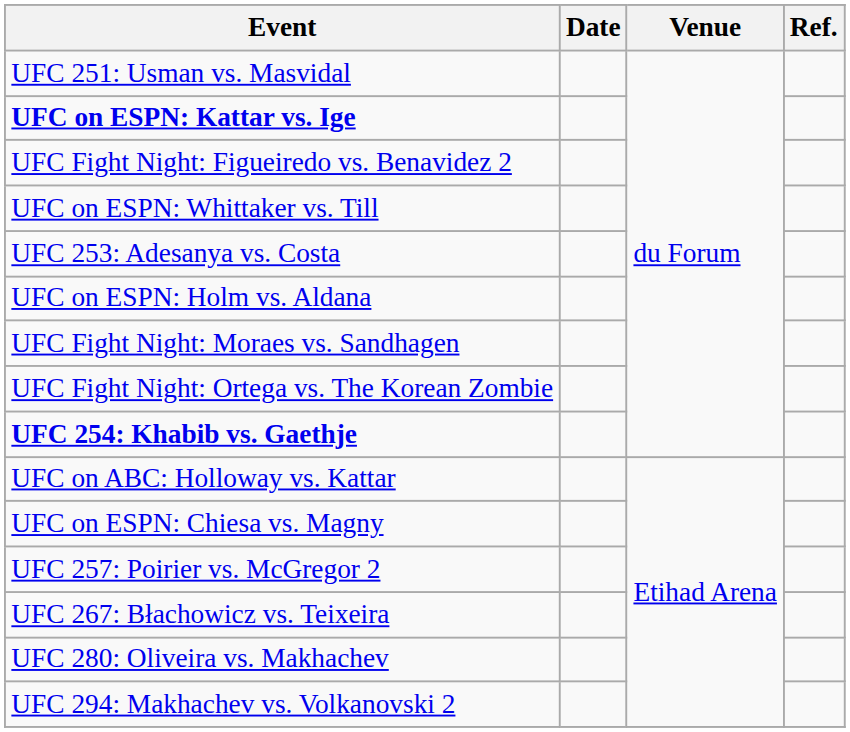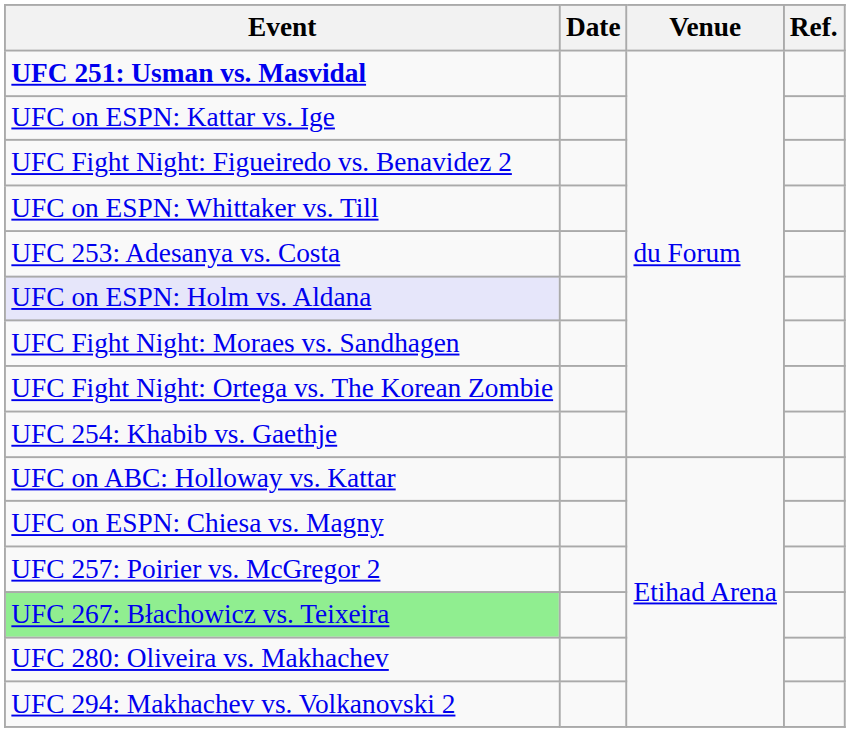UFC 251: Usman vs. Masvidal | Event: normal -> bold
UFC on ESPN: Kattar vs. Ige | Event: bold -> normal
UFC on ESPN: Holm vs. Aldana | Event: no background -> lavender background
UFC 254: Khabib vs. Gaethje | Event: bold -> normal
UFC 267: Błachowicz vs. Teixeira | Event: no background -> lightgreen background
